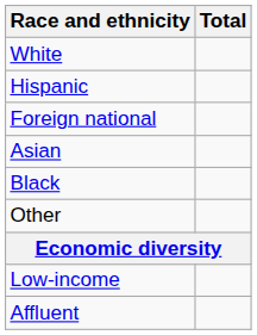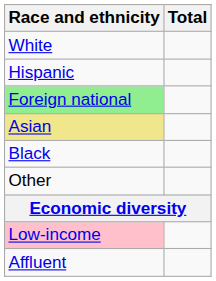Foreign national | Race and ethnicity: no background -> lightgreen background
Asian | Race and ethnicity: no background -> khaki background
Low-income | Race and ethnicity: no background -> pink background
